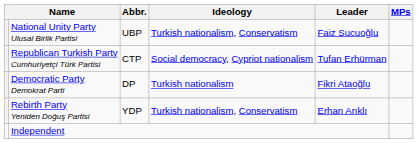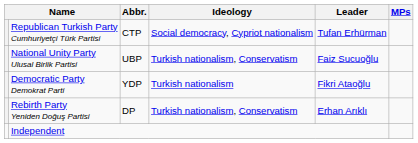rows swapped: National Unity Party Ulusal Birlik Partisi <-> Republican Turkish Party Cumhuriyetçi Türk Partisi
Democratic Party Demokrat Parti | Abbr.: DP -> YDP
Rebirth Party Yeniden Doğuş Partisi | Abbr.: YDP -> DP
